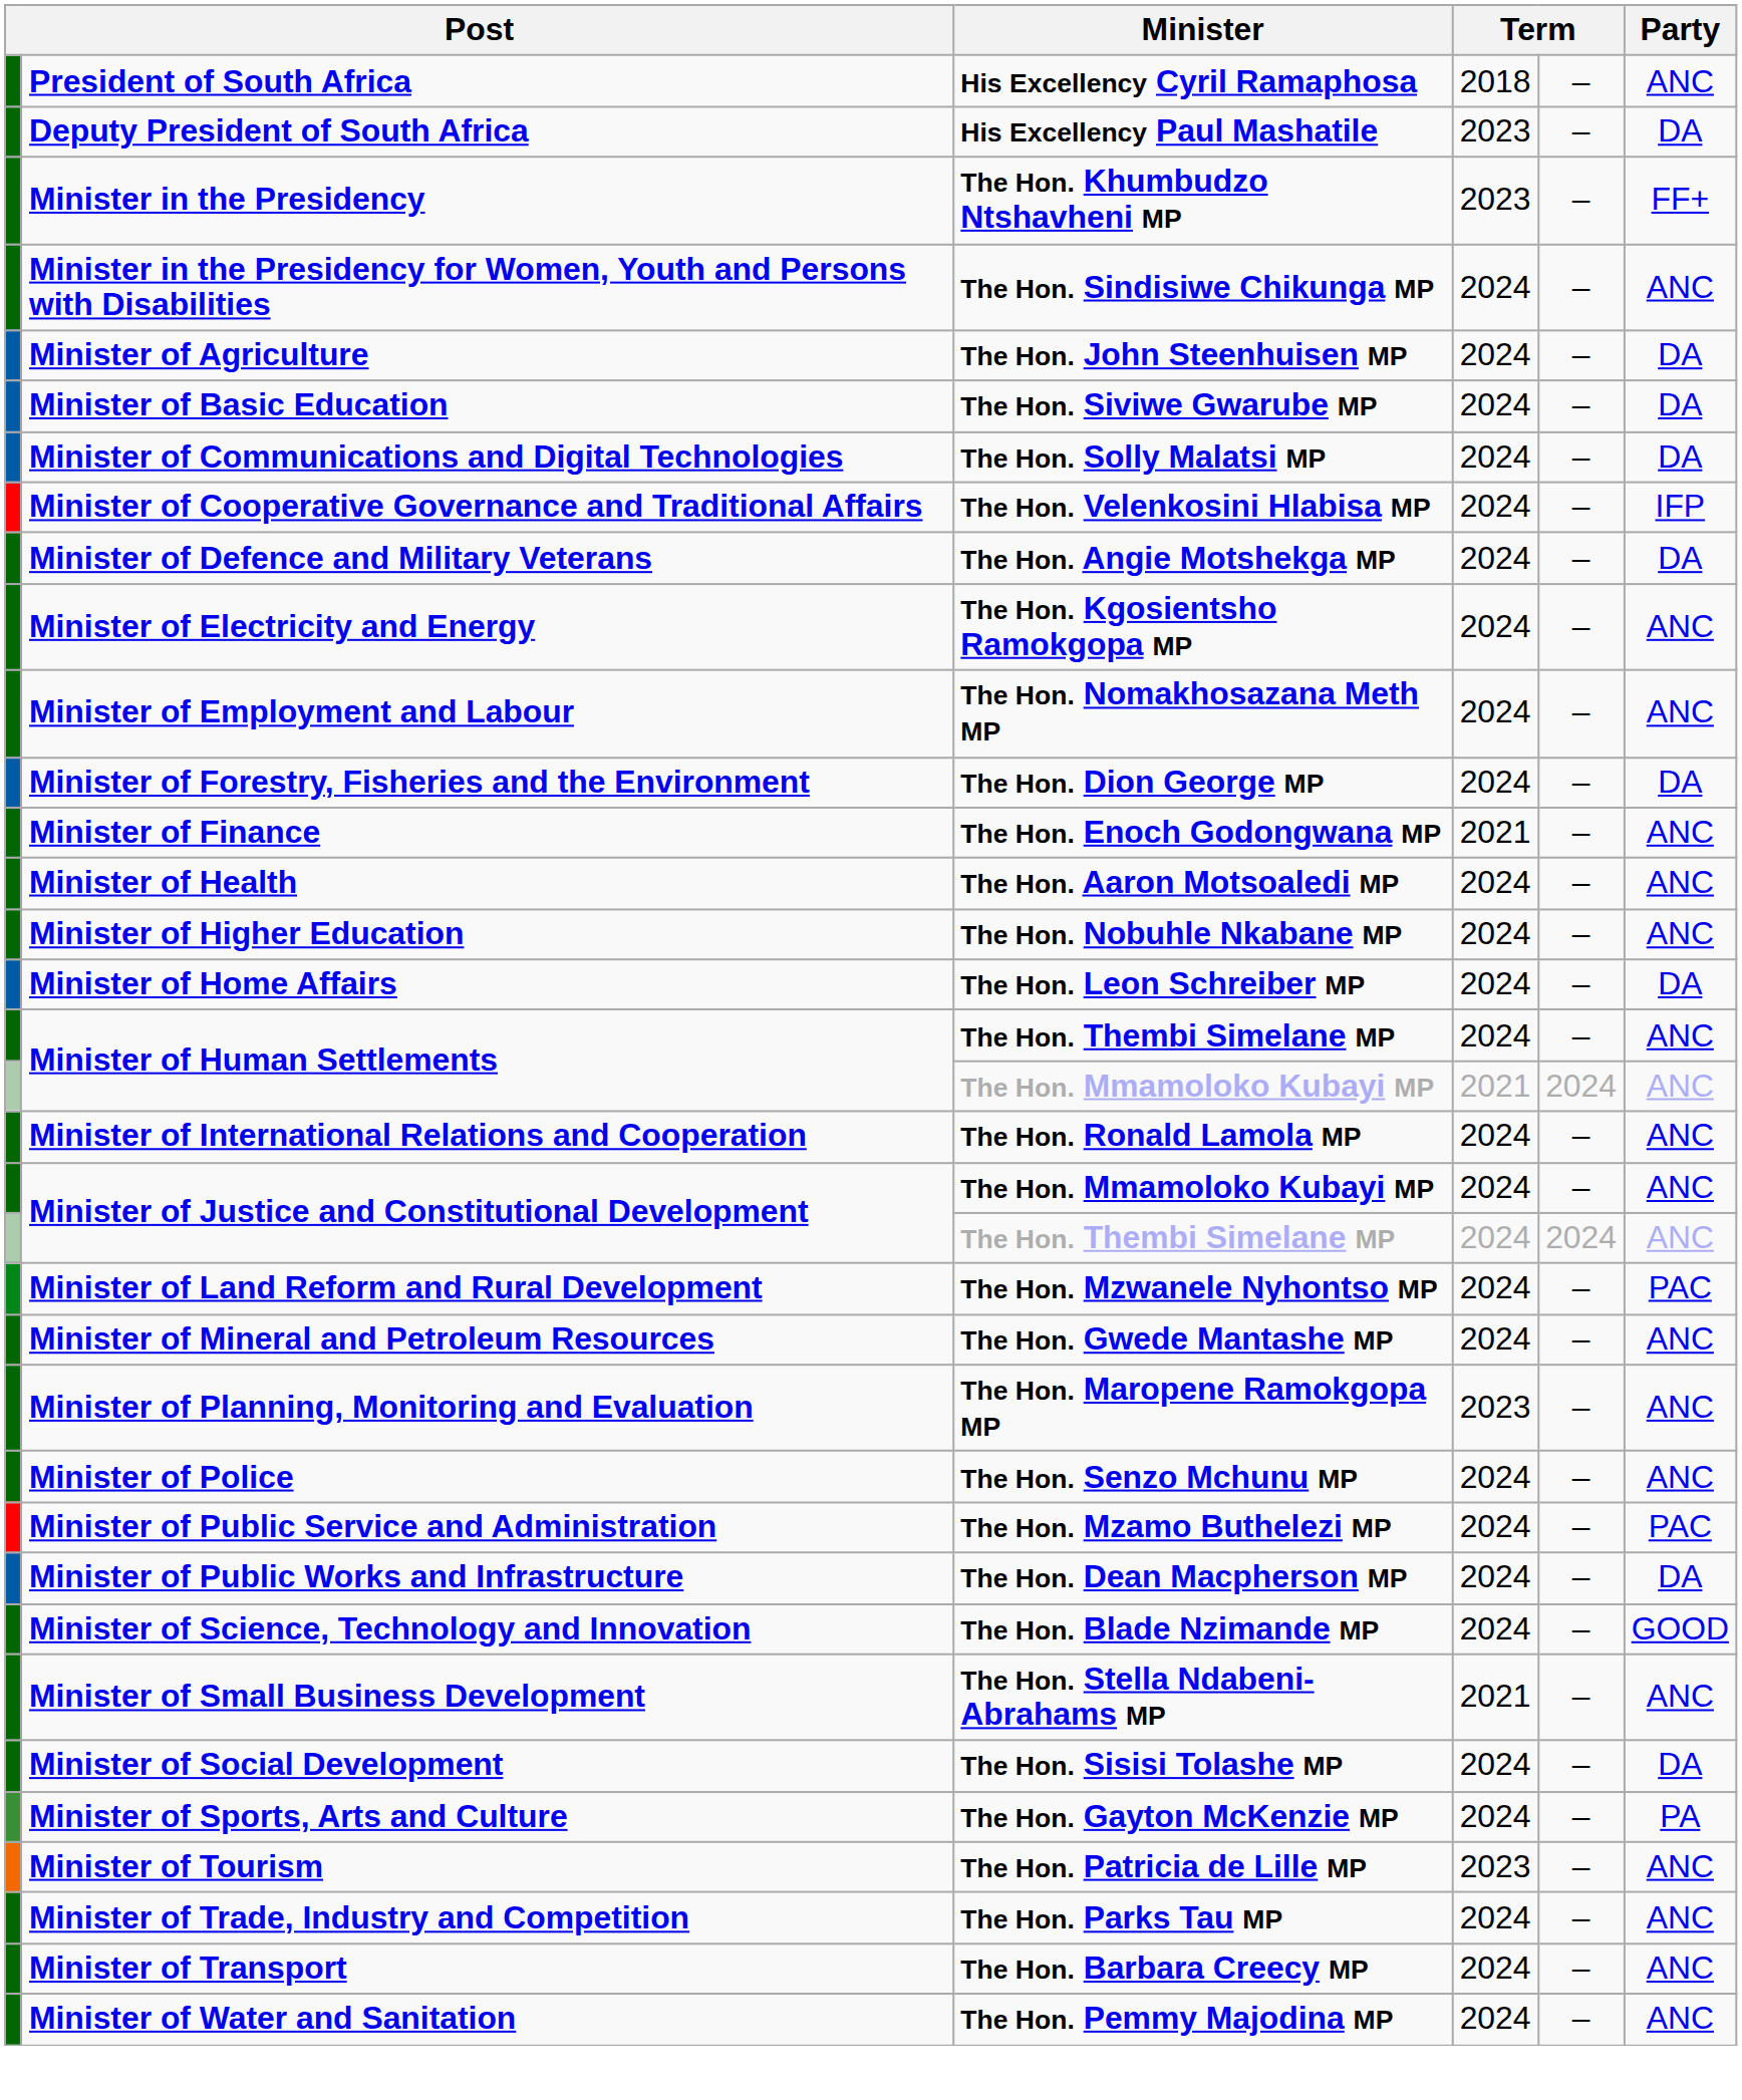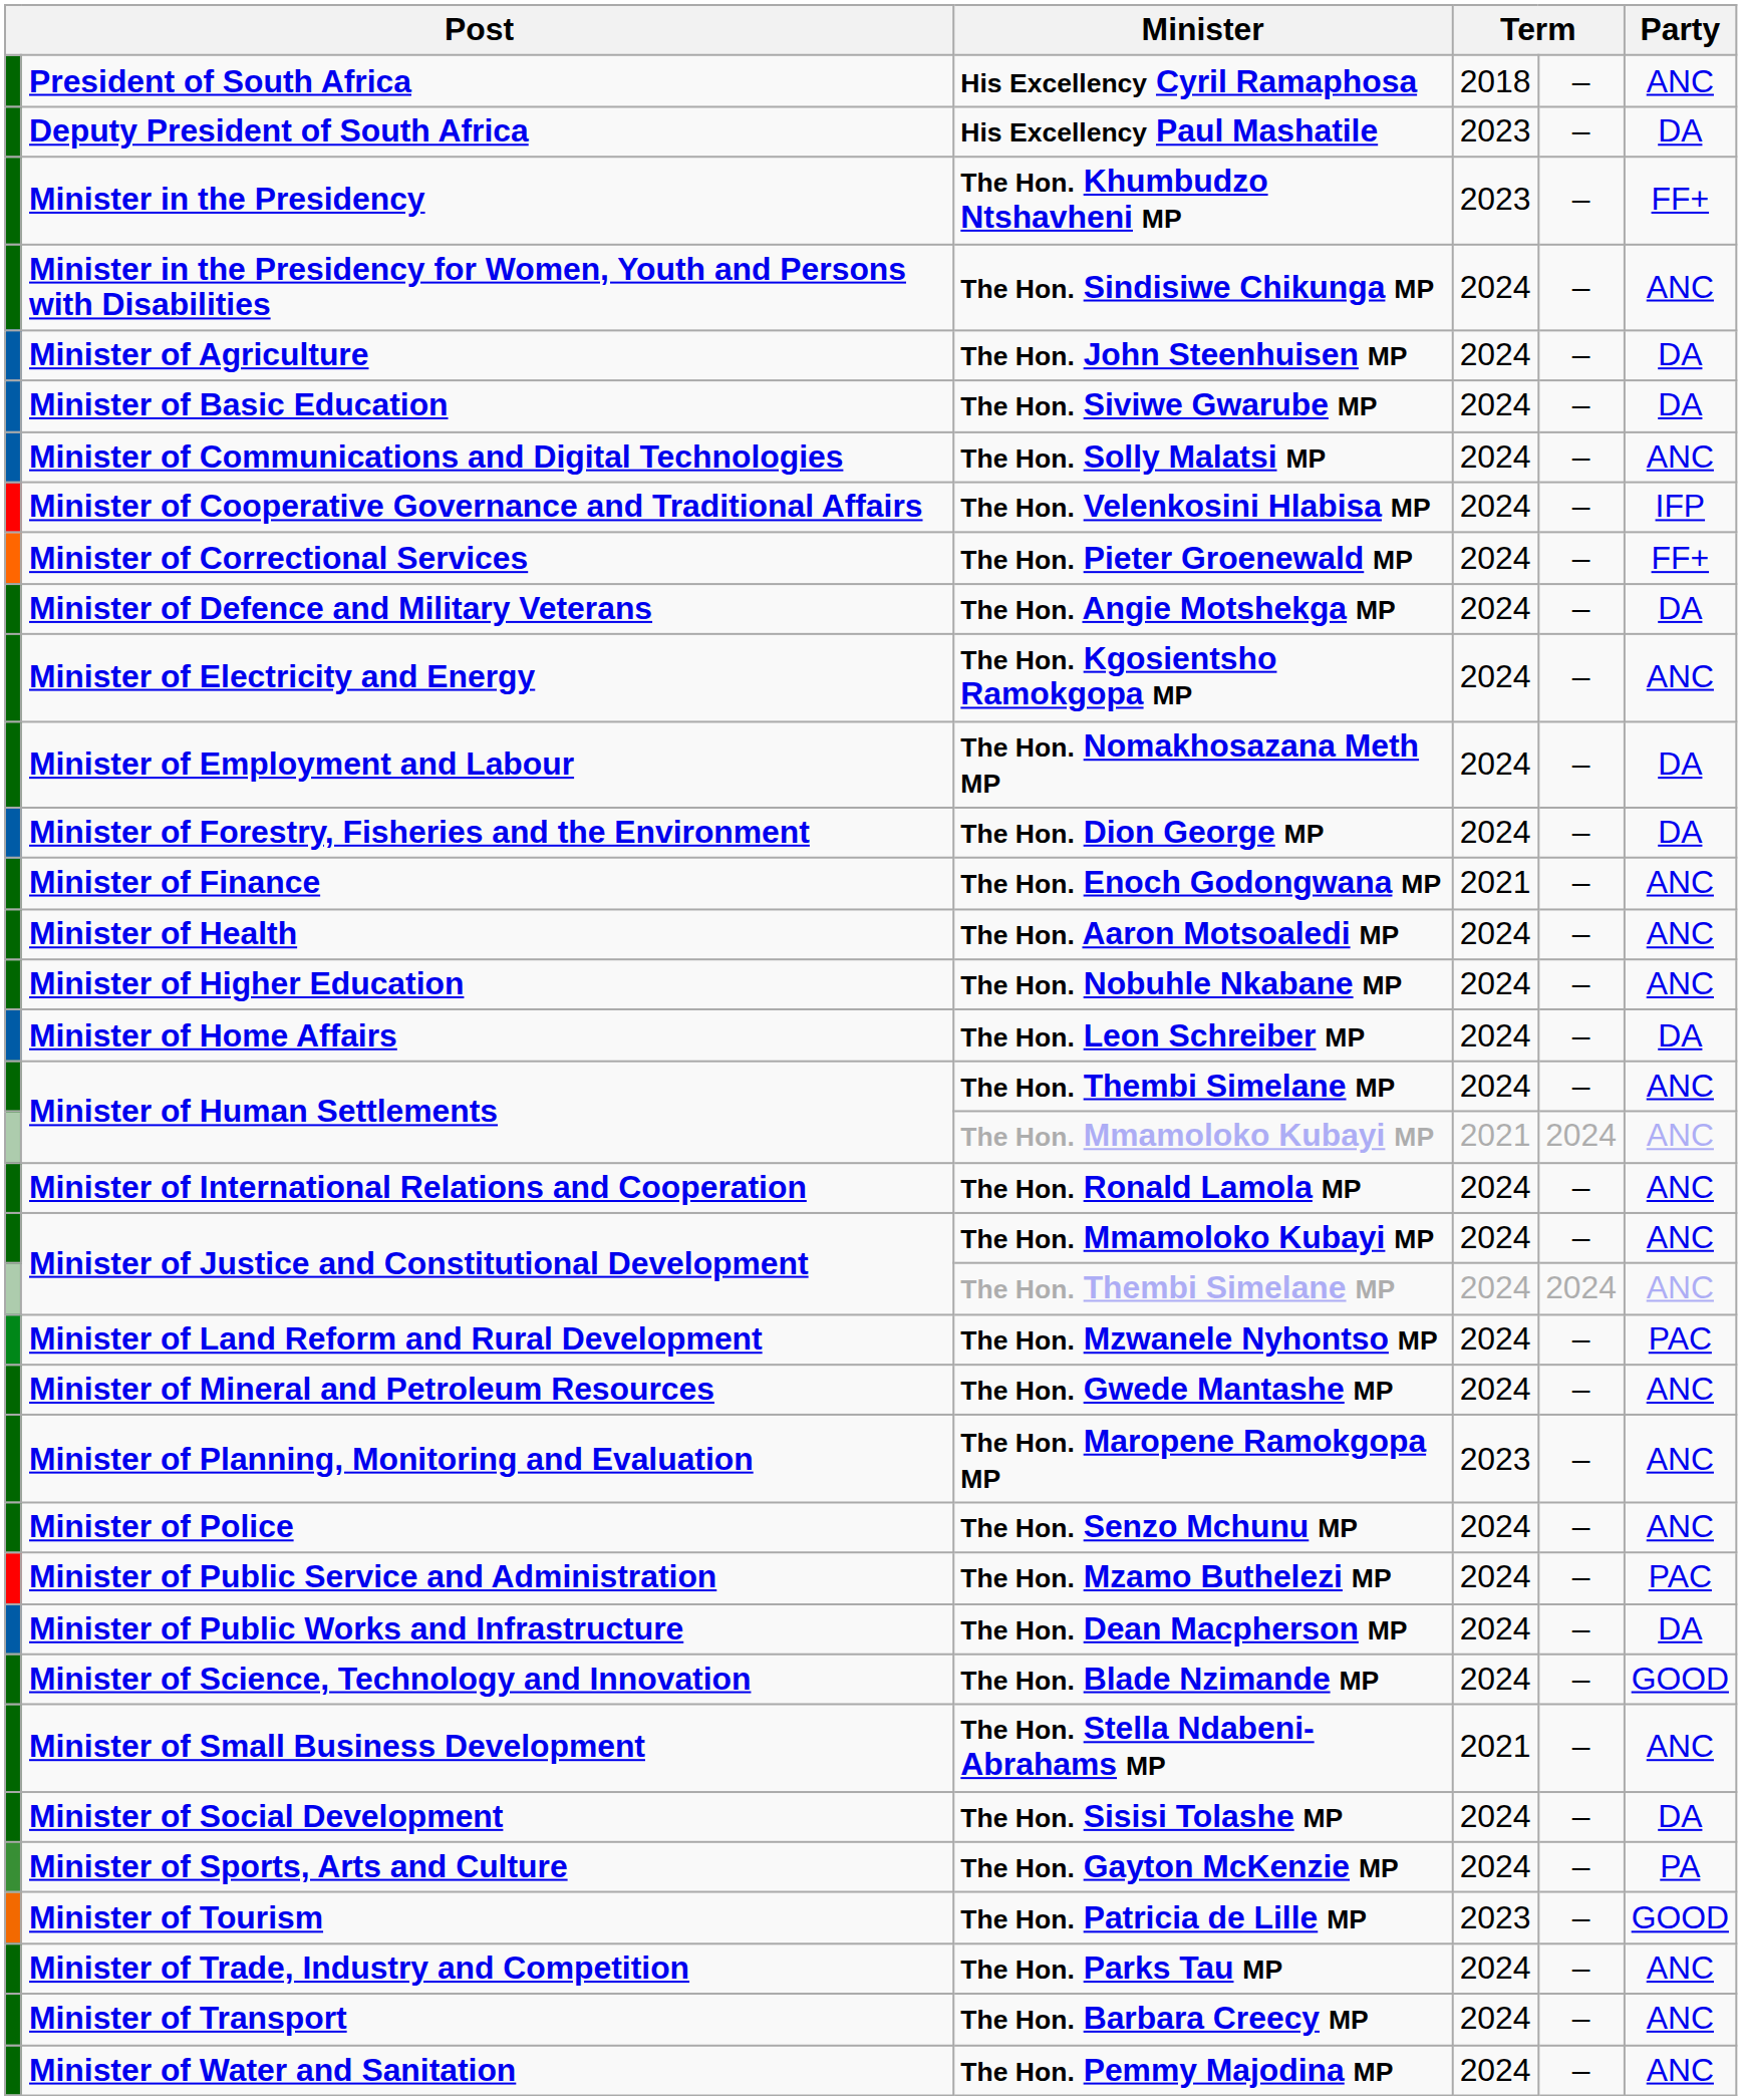Minister of Communications and Digital Technologies | Party: DA -> ANC
+ row: Minister of Correctional Services | The Hon. Pieter Groenewald MP | 2024 | – | FF+
Minister of Employment and Labour | Party: ANC -> DA
Minister of Tourism | Party: ANC -> GOOD
